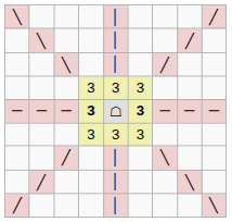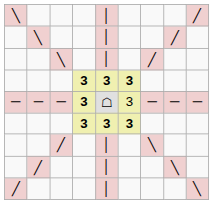row 4 | column 4: normal -> bold
row 4 | column 5: normal -> bold
row 4 | column 6: normal -> bold
row 5 | column 6: bold -> normal
row 6 | column 4: normal -> bold
row 6 | column 5: normal -> bold
row 6 | column 6: normal -> bold
